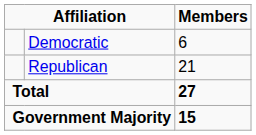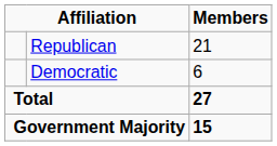rows swapped: Democratic <-> Republican
